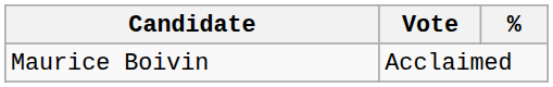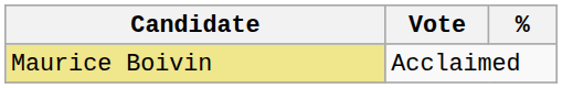Maurice Boivin | Candidate: no background -> khaki background
